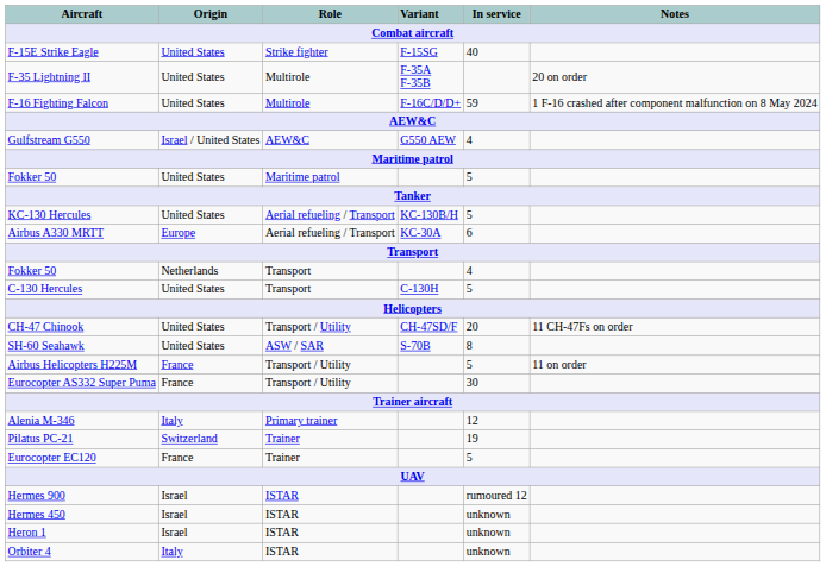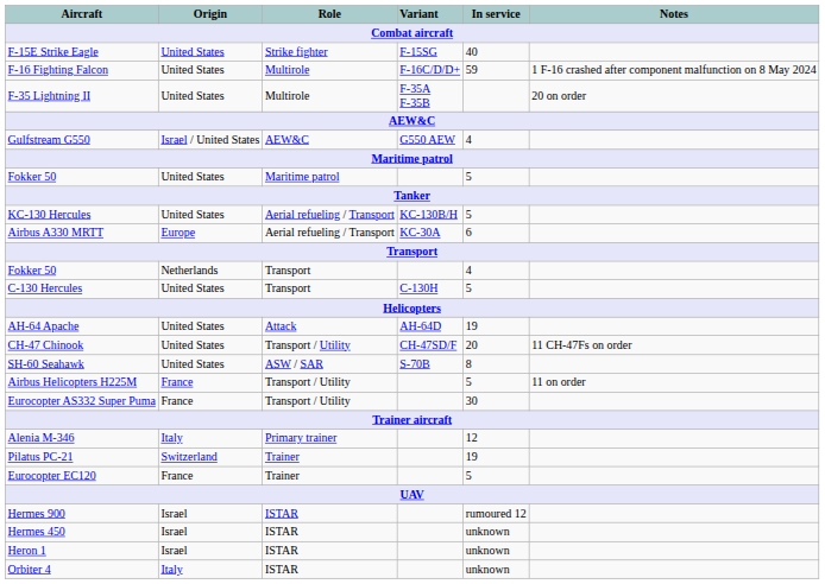rows swapped: F-16 Fighting Falcon <-> F-35 Lightning II
+ row: AH-64 Apache | United States | Attack | AH-64D | 19
